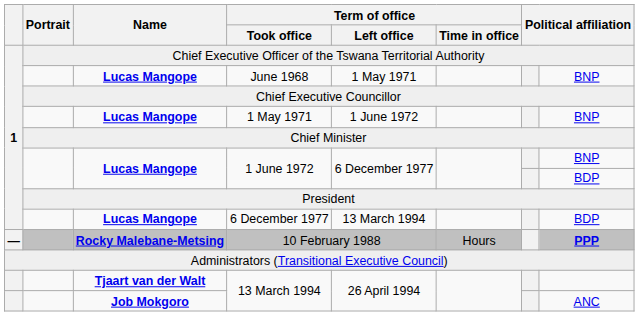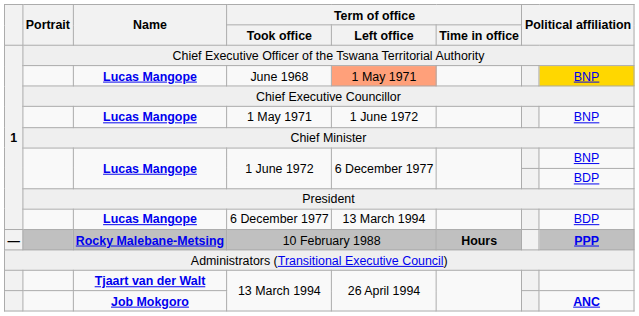June 1968 | Term of office / Left office: no background -> lightsalmon background
June 1968 | column 8: no background -> gold background
10 February 1988 | Term of office / Time in office: normal -> bold
Job Mokgoro / 13 March 1994 | column 8: normal -> bold
